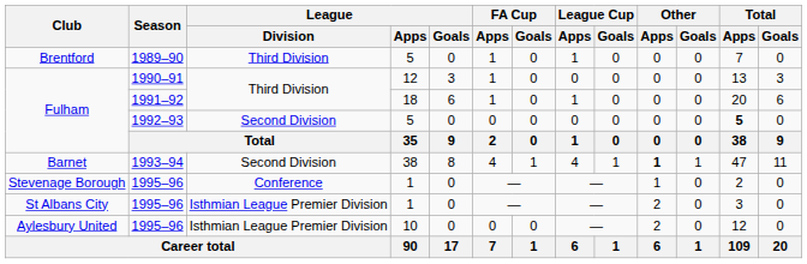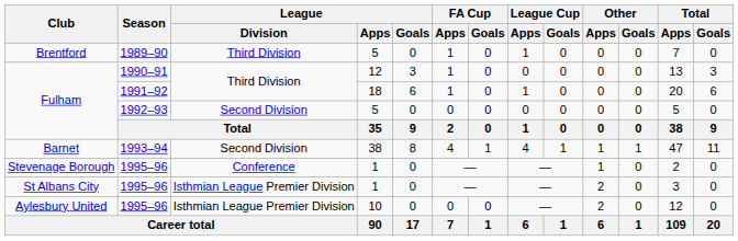Fulham / 1992–93 | Total / Apps: bold -> normal
Barnet | Other / Apps: bold -> normal
